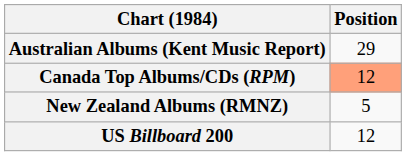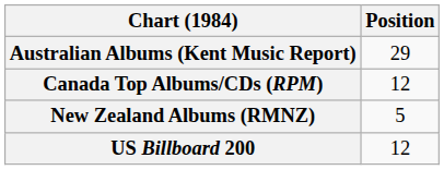Canada Top Albums/CDs (RPM) | Position: lightsalmon background -> no background
